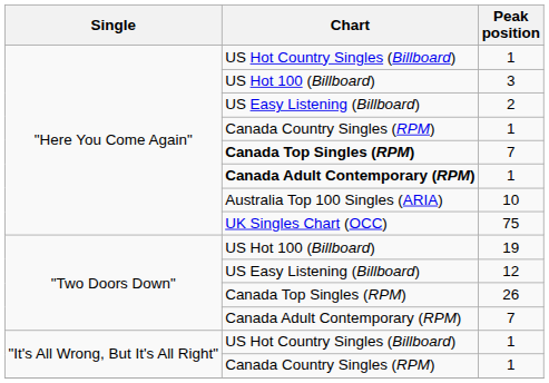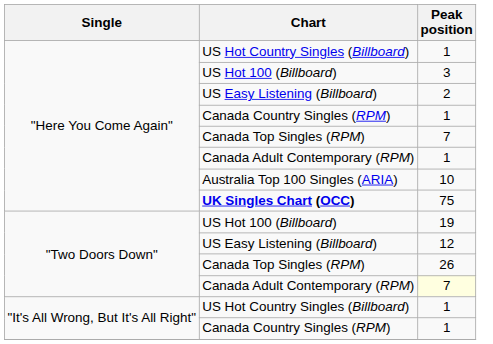Canada Top Singles (RPM) / 7 | Chart: bold -> normal
Canada Adult Contemporary (RPM) / 1 | Chart: bold -> normal
75 | Chart: normal -> bold
Canada Adult Contemporary (RPM) / 7 | Peak position: no background -> lightyellow background
